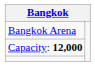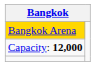Bangkok Arena | column 1: no background -> gold background
